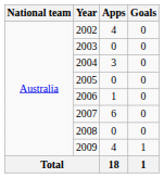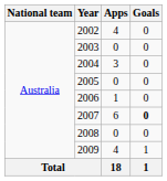2007 | Goals: normal -> bold
